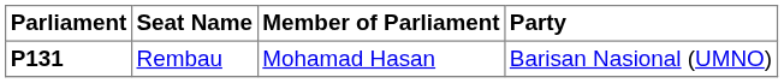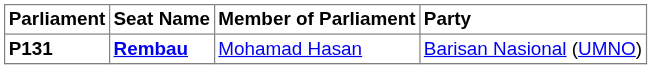P131 | Seat Name: normal -> bold
